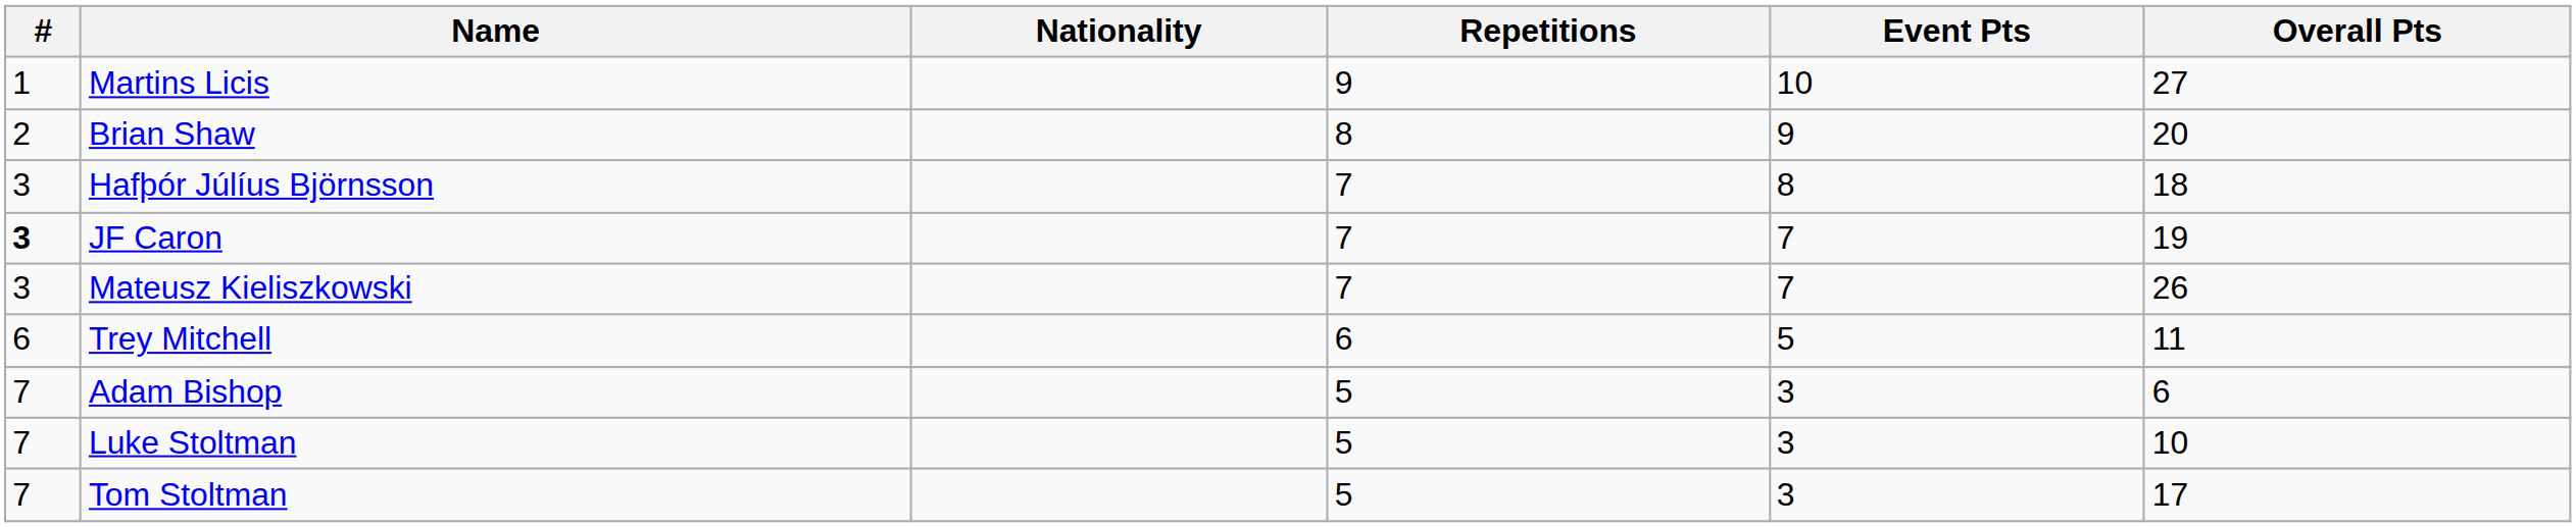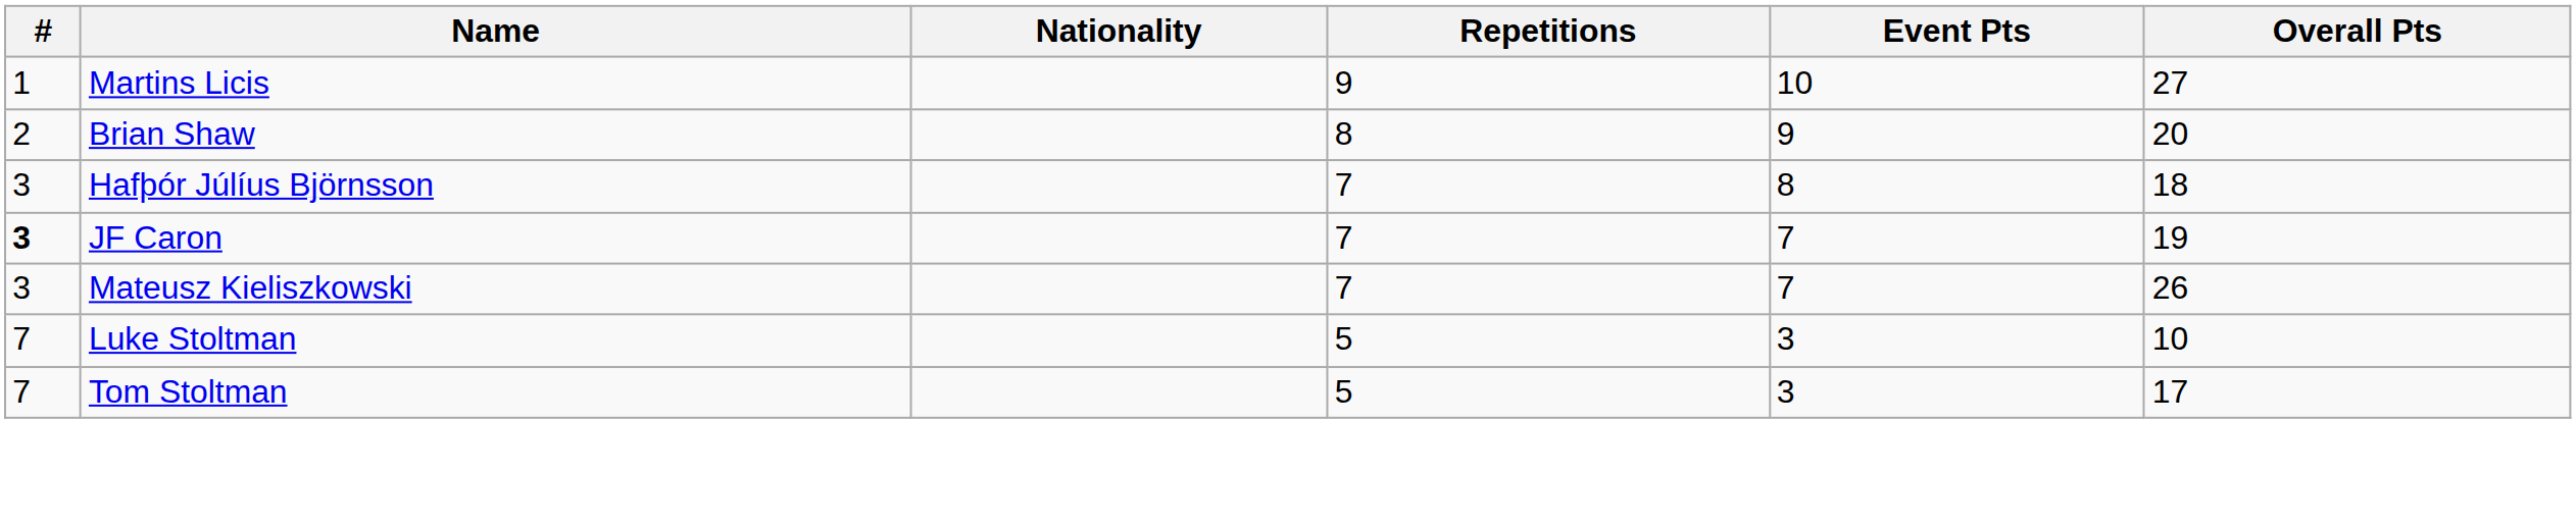- row: 6 | Trey Mitchell | 6 | 5 | 11
- row: 7 | Adam Bishop | 5 | 3 | 6
